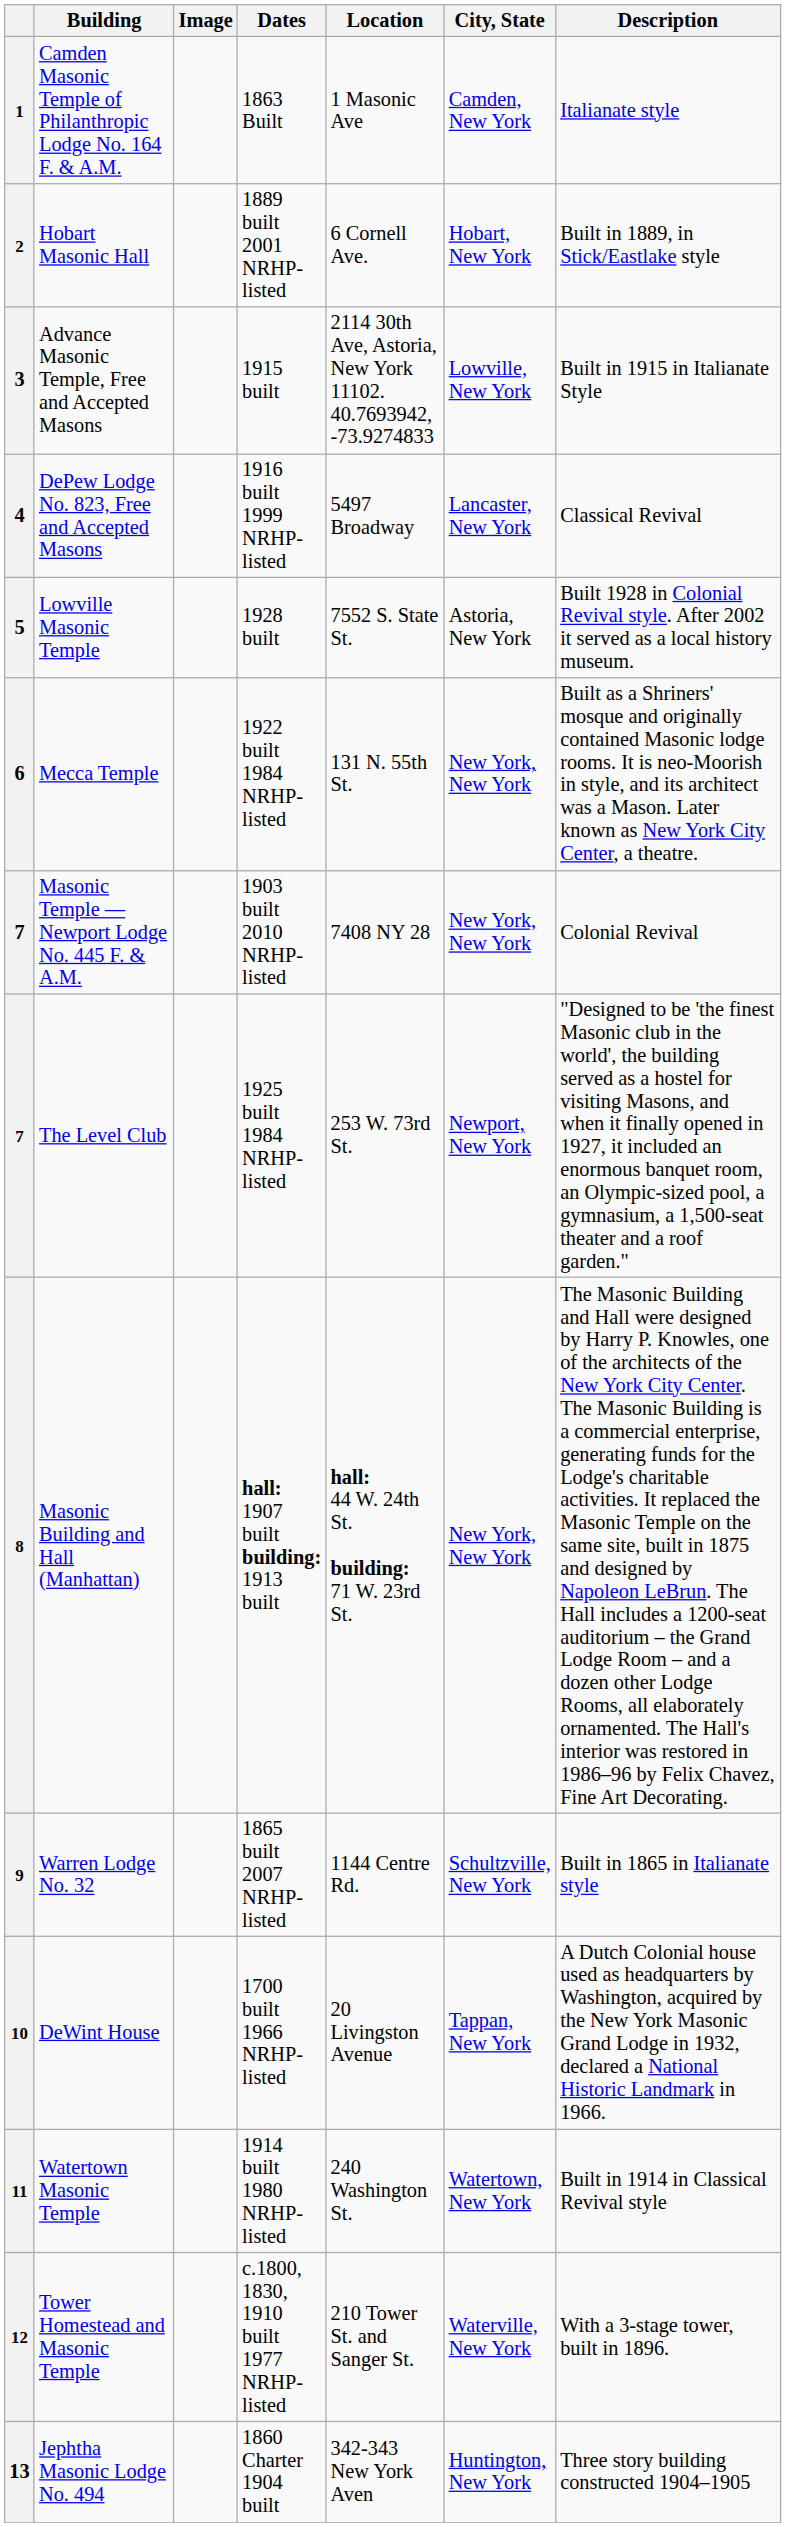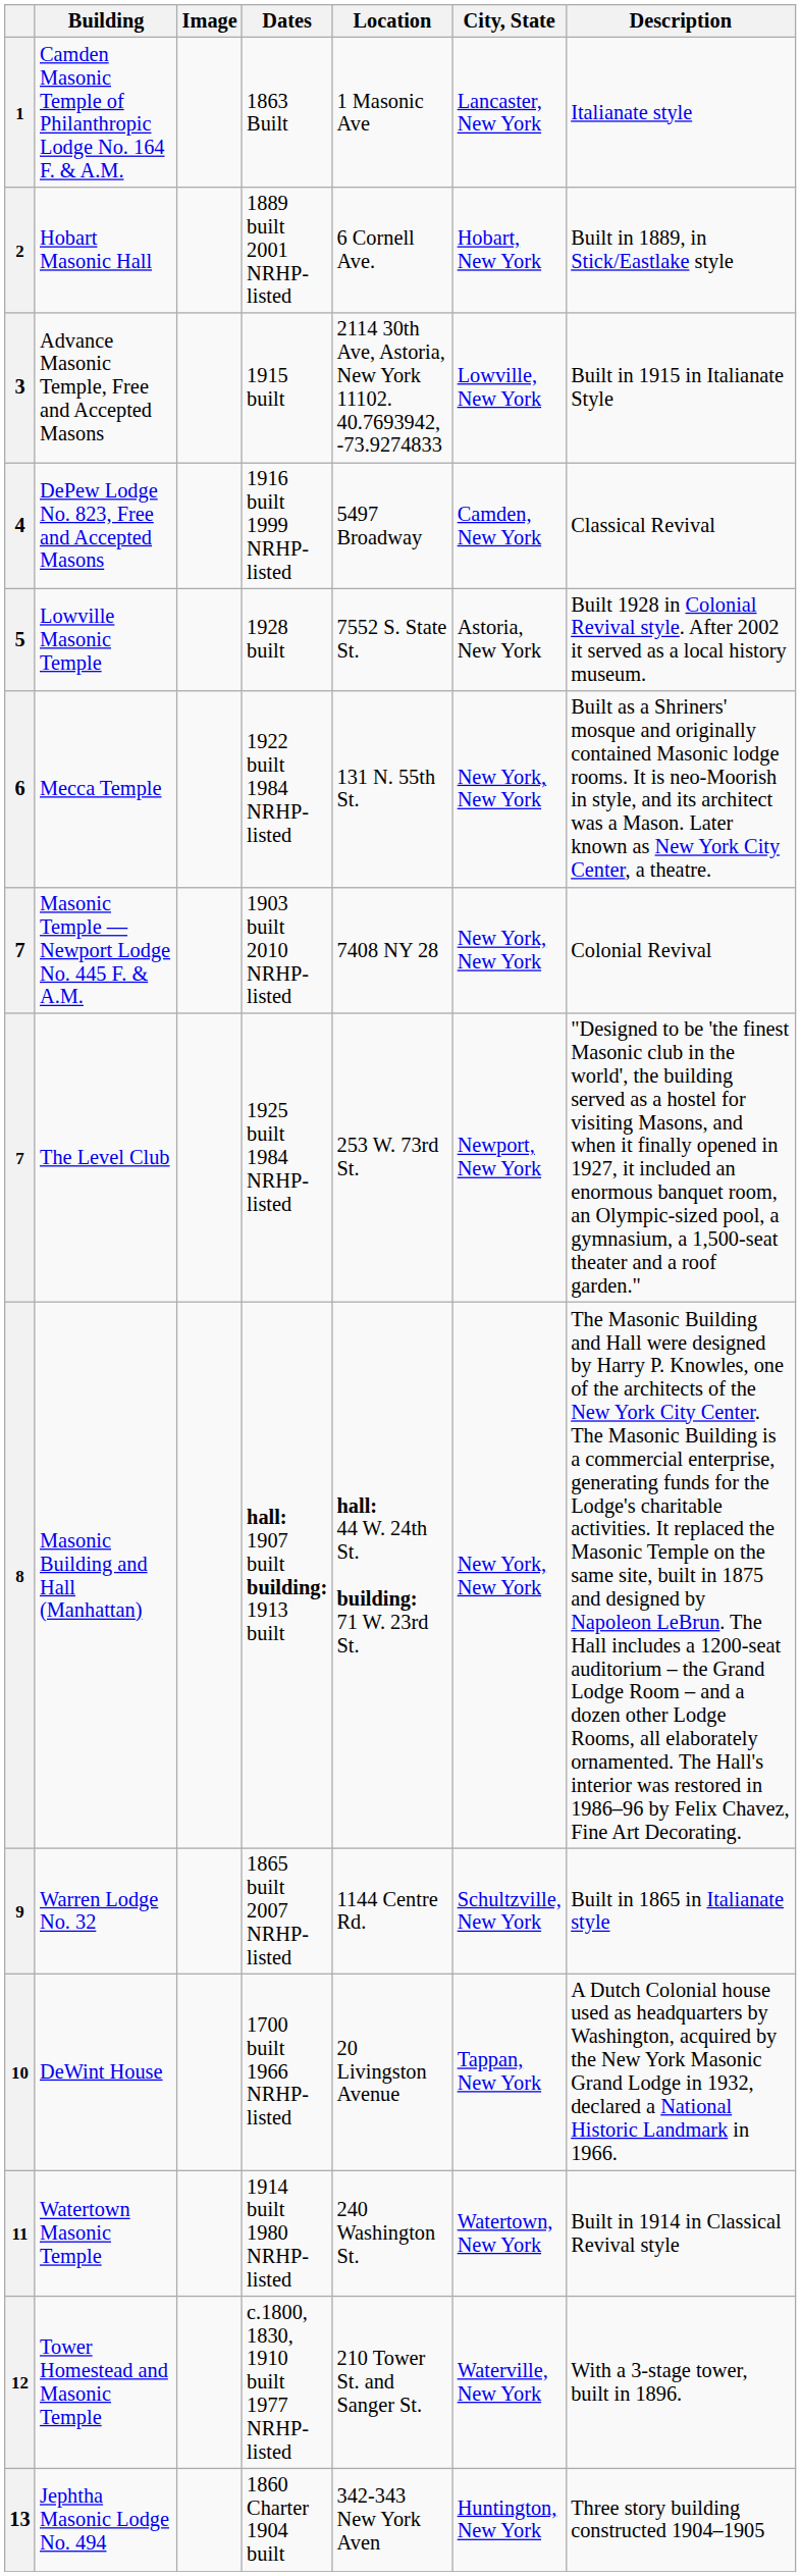1 | City, State: Camden, New York -> Lancaster, New York
4 | City, State: Lancaster, New York -> Camden, New York
